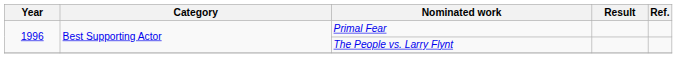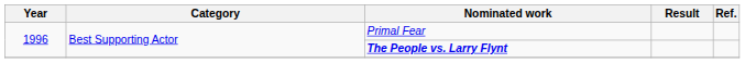The People vs. Larry Flynt | Nominated work: normal -> bold
